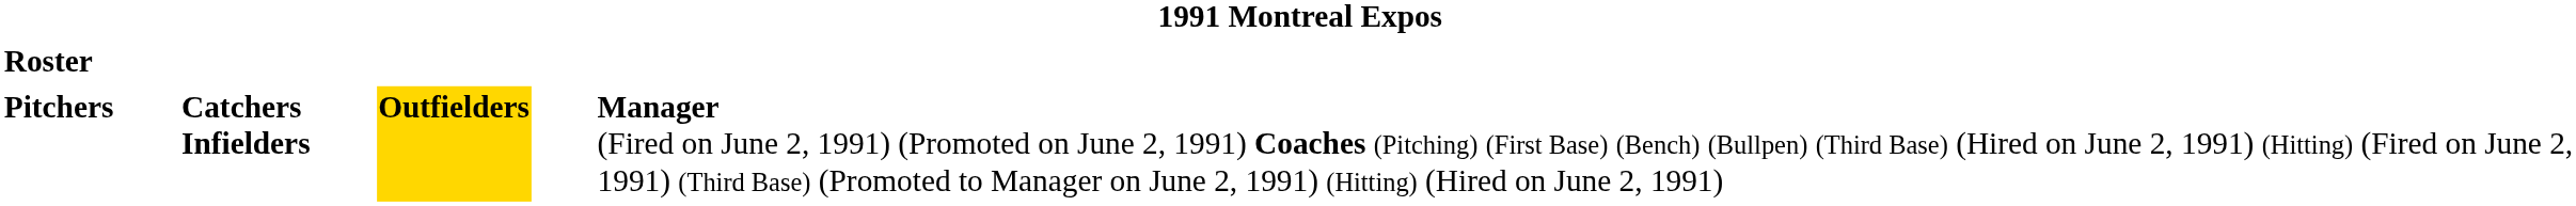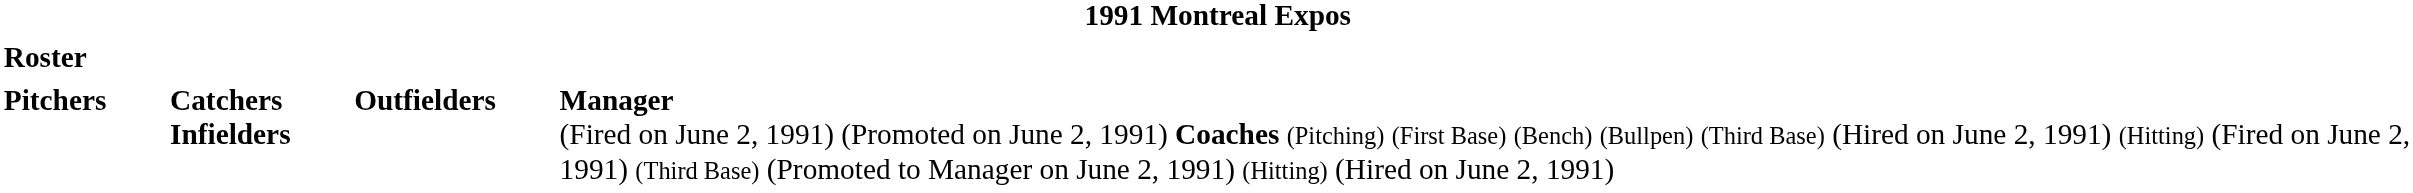Pitchers | column 3: gold background -> no background
